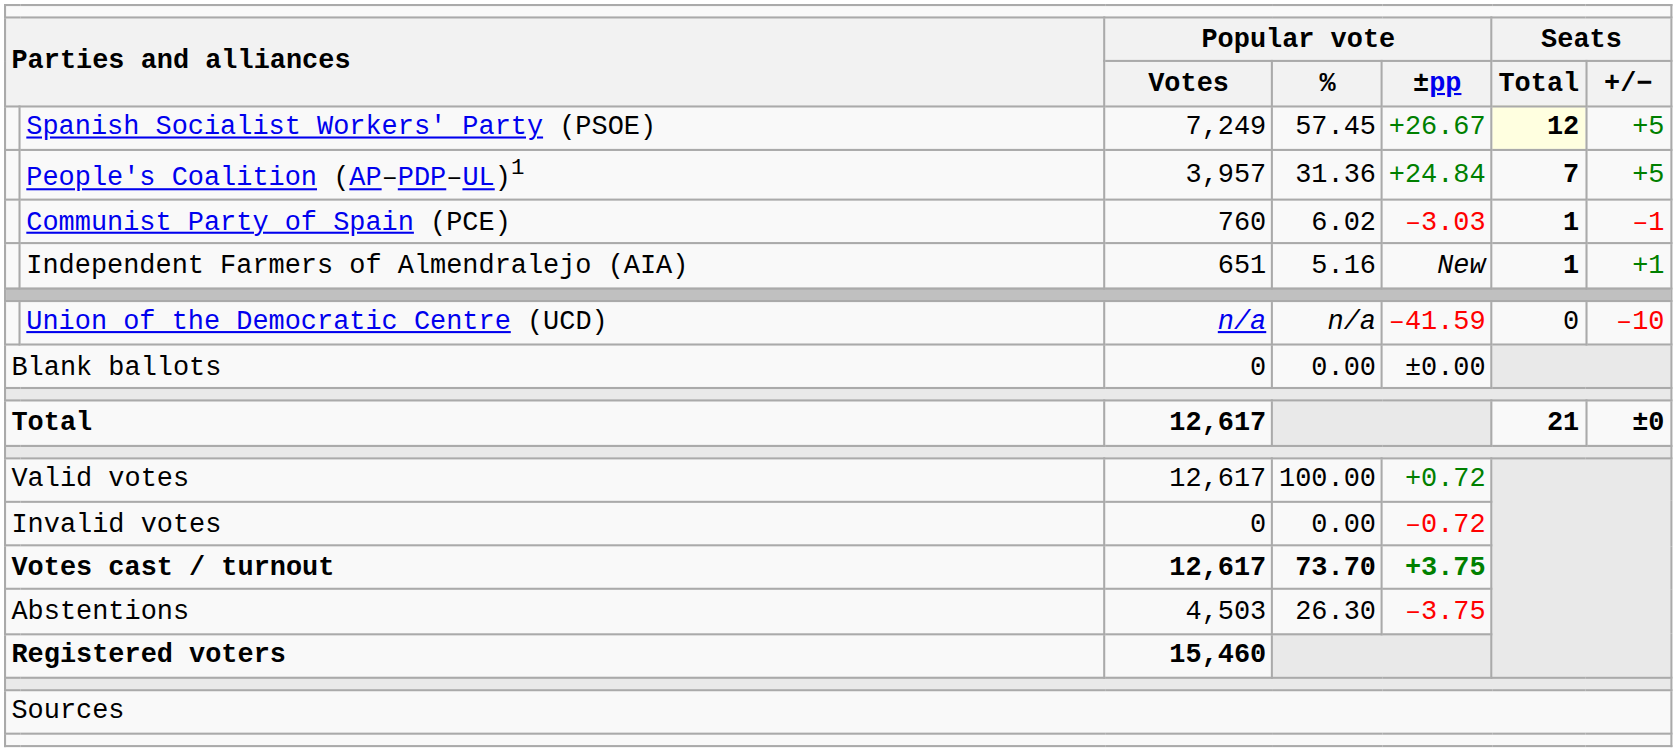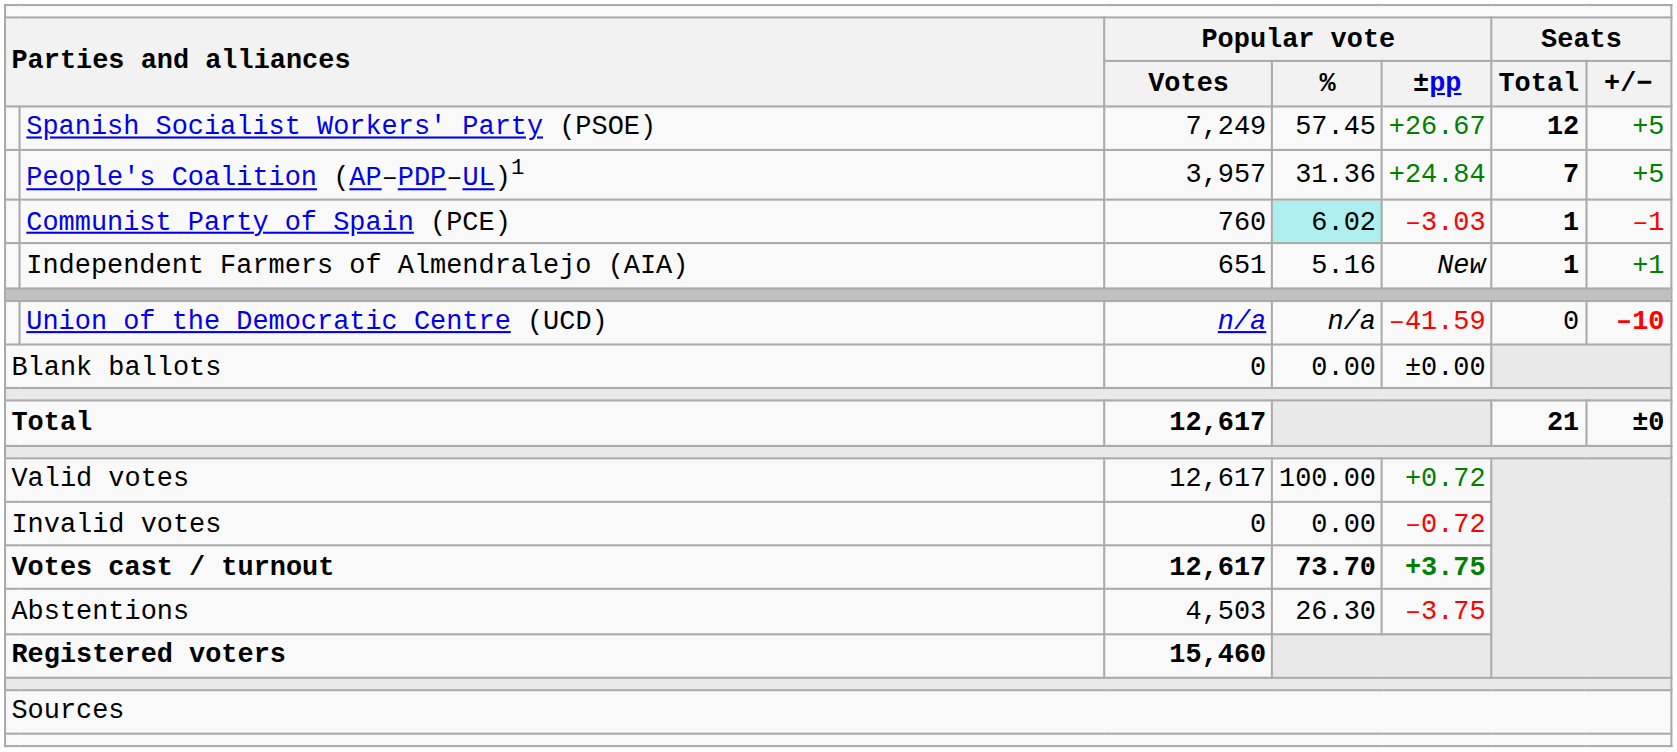Spanish Socialist Workers' Party (PSOE) | column 6: lightyellow background -> no background
Communist Party of Spain (PCE) | column 4: no background -> paleturquoise background
Union of the Democratic Centre (UCD) | column 7: normal -> bold
